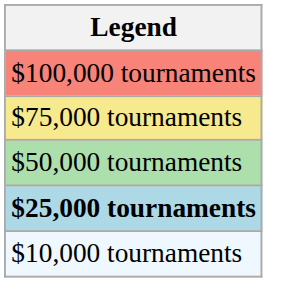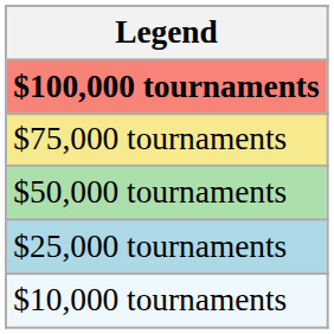row 2 | column 1: normal -> bold
row 5 | column 1: bold -> normal
